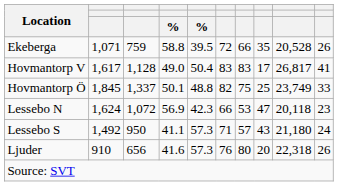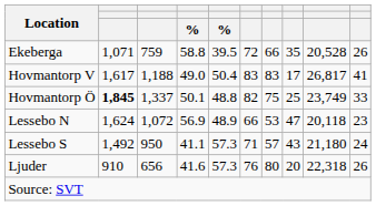Hovmantorp V | column 3: 1,128 -> 1,188
Hovmantorp Ö | column 2: normal -> bold
Lessebo N | column 5: 42.3 -> 48.9
